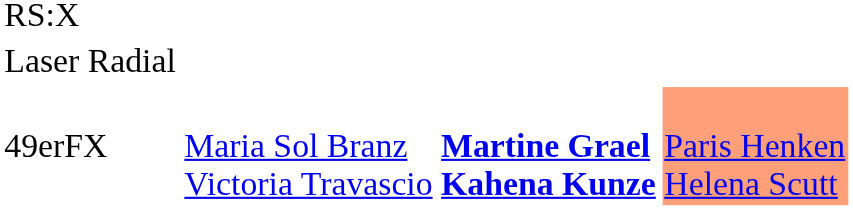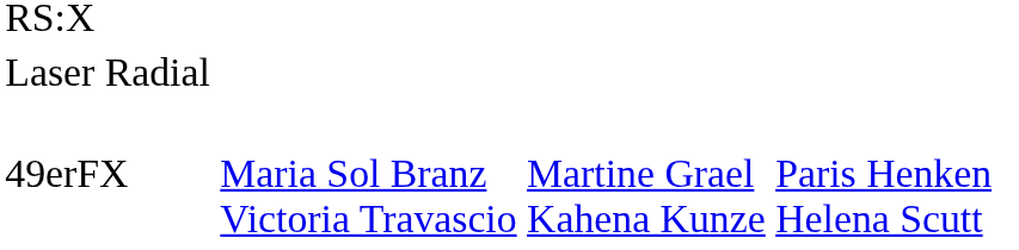49erFX | column 3: bold -> normal
49erFX | column 4: lightsalmon background -> no background
